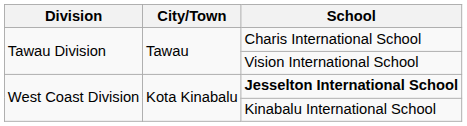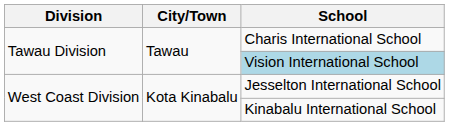Vision International School | School: no background -> lightblue background
Jesselton International School | School: bold -> normal
